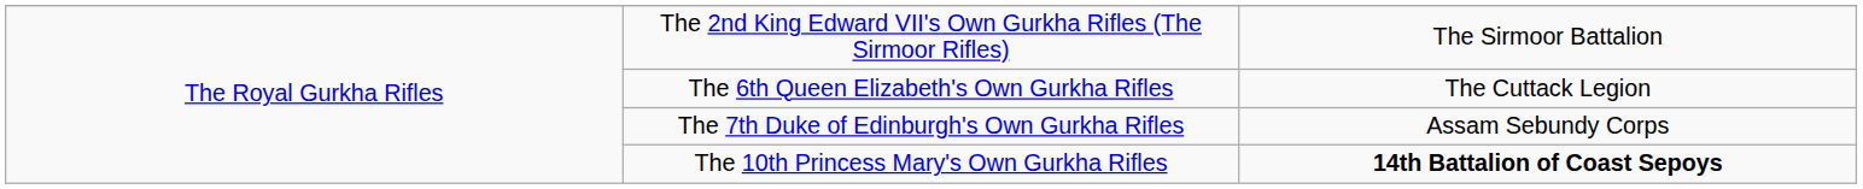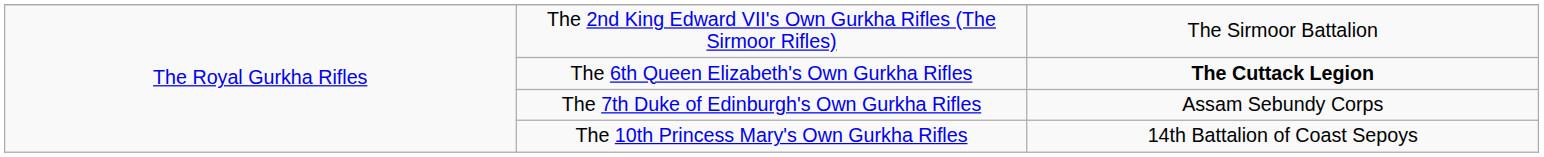The 6th Queen Elizabeth's Own Gurkha Rifles | column 3: normal -> bold
The 10th Princess Mary's Own Gurkha Rifles | column 3: bold -> normal
